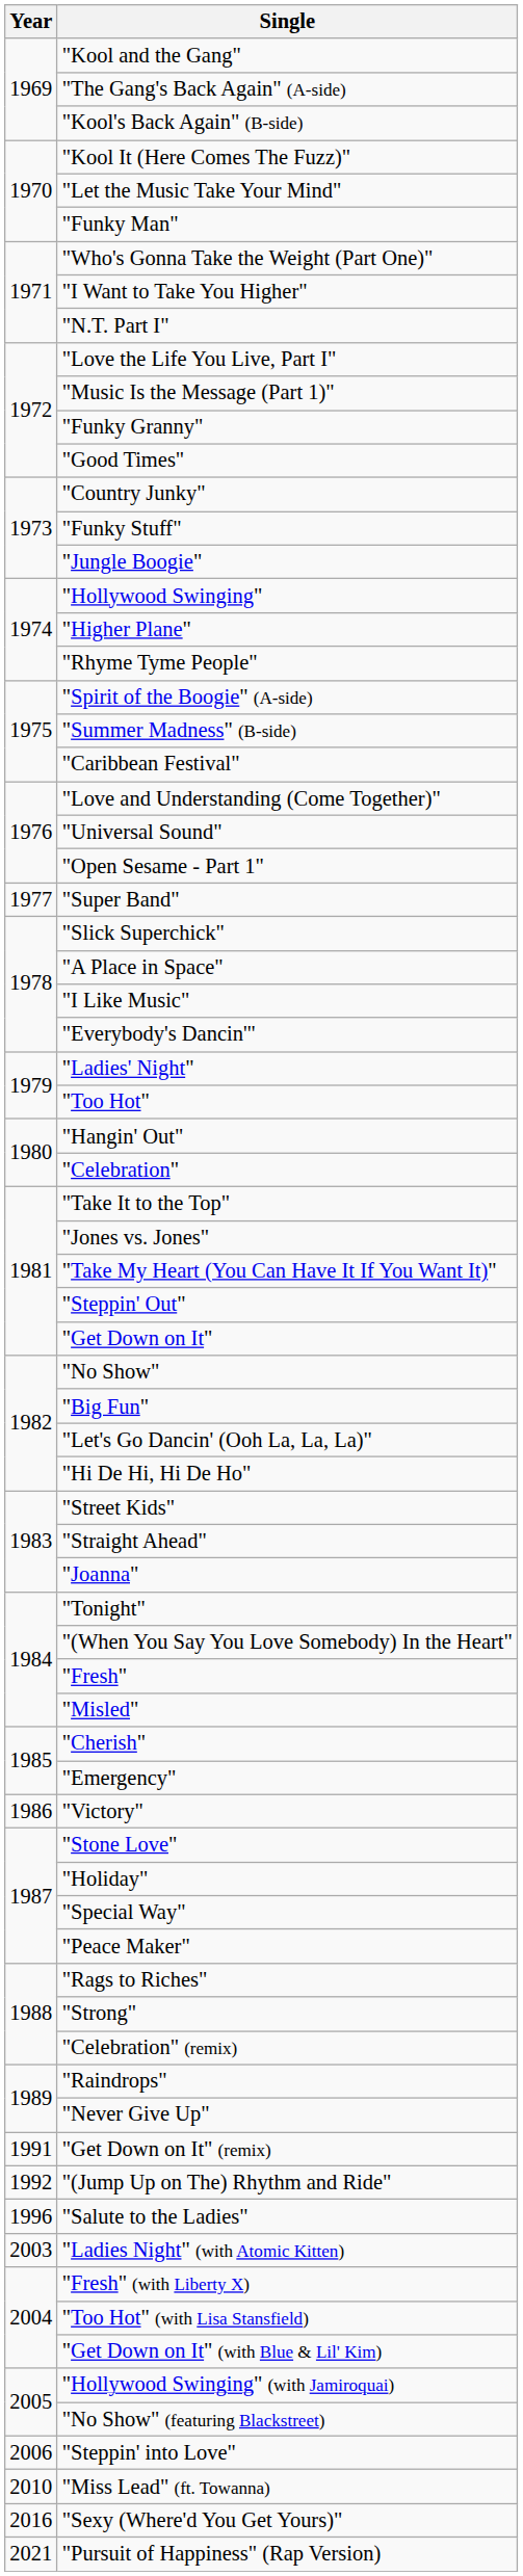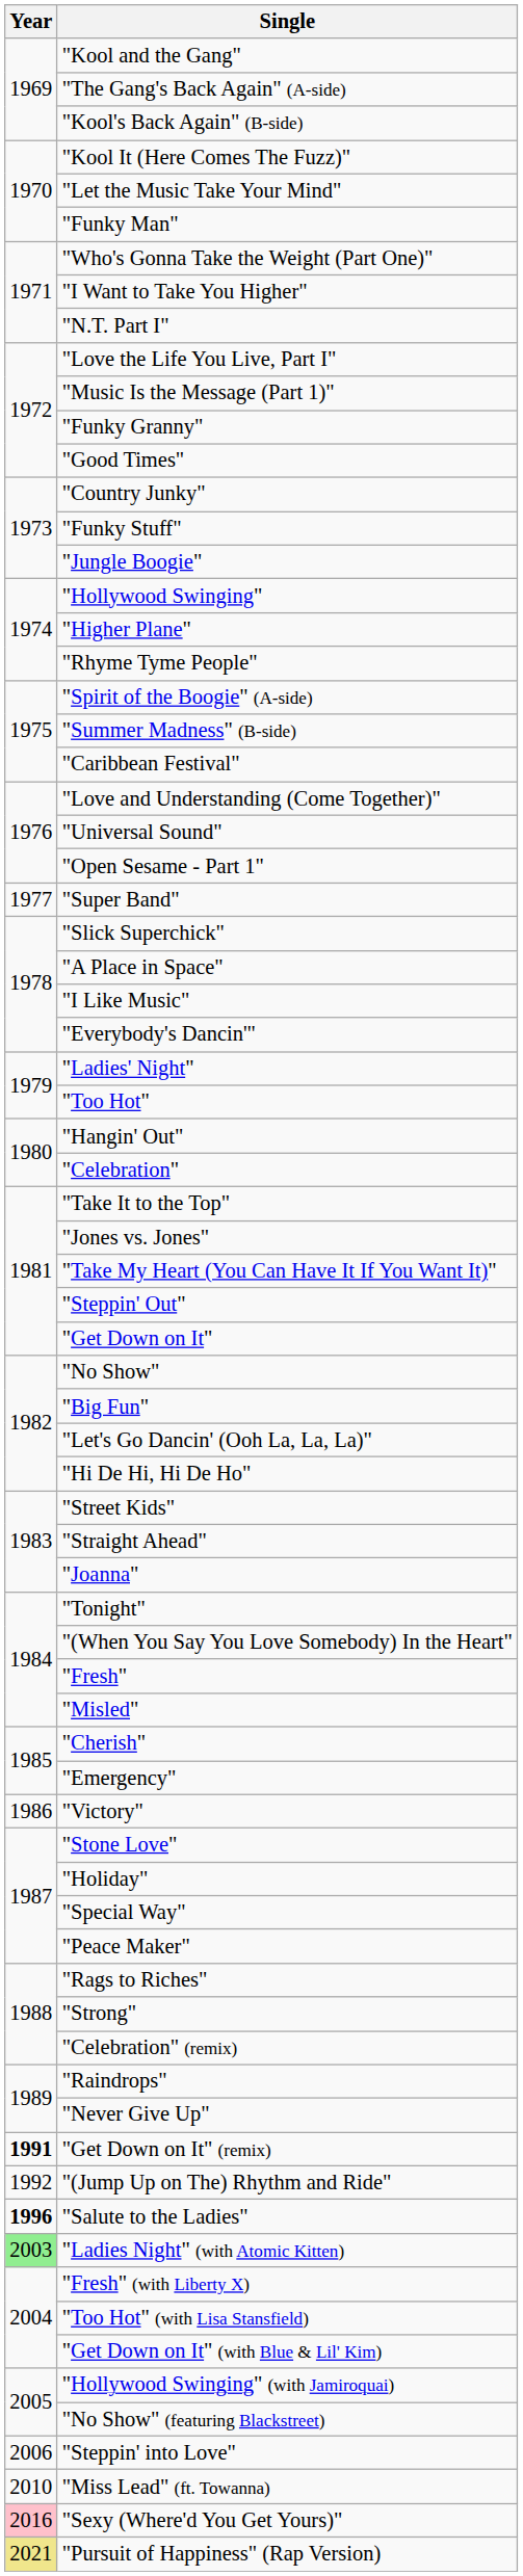"Get Down on It" (remix) | Year: normal -> bold
"Salute to the Ladies" | Year: normal -> bold
"Ladies Night" (with Atomic Kitten) | Year: no background -> lightgreen background
"Sexy (Where'd You Get Yours)" | Year: no background -> pink background
"Pursuit of Happiness" (Rap Version) | Year: no background -> khaki background
